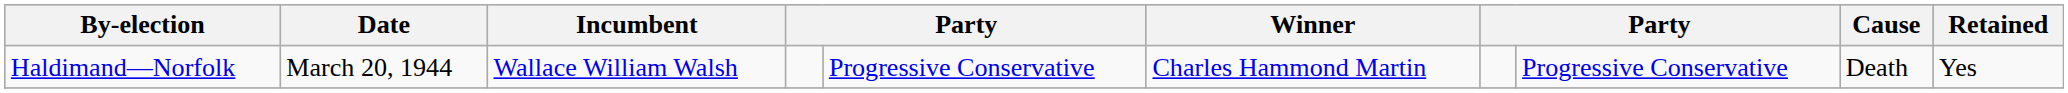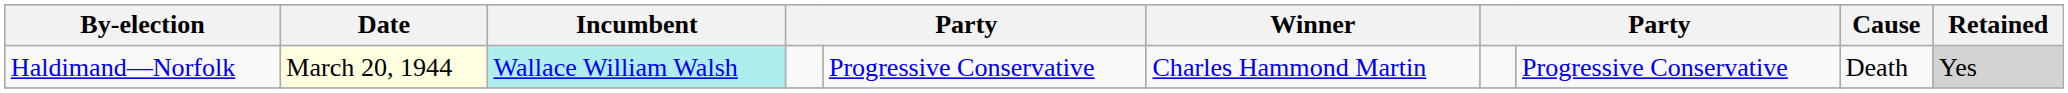Haldimand—Norfolk | Date: no background -> lightyellow background
Haldimand—Norfolk | Incumbent: no background -> paleturquoise background
Haldimand—Norfolk | Retained: no background -> lightgrey background
